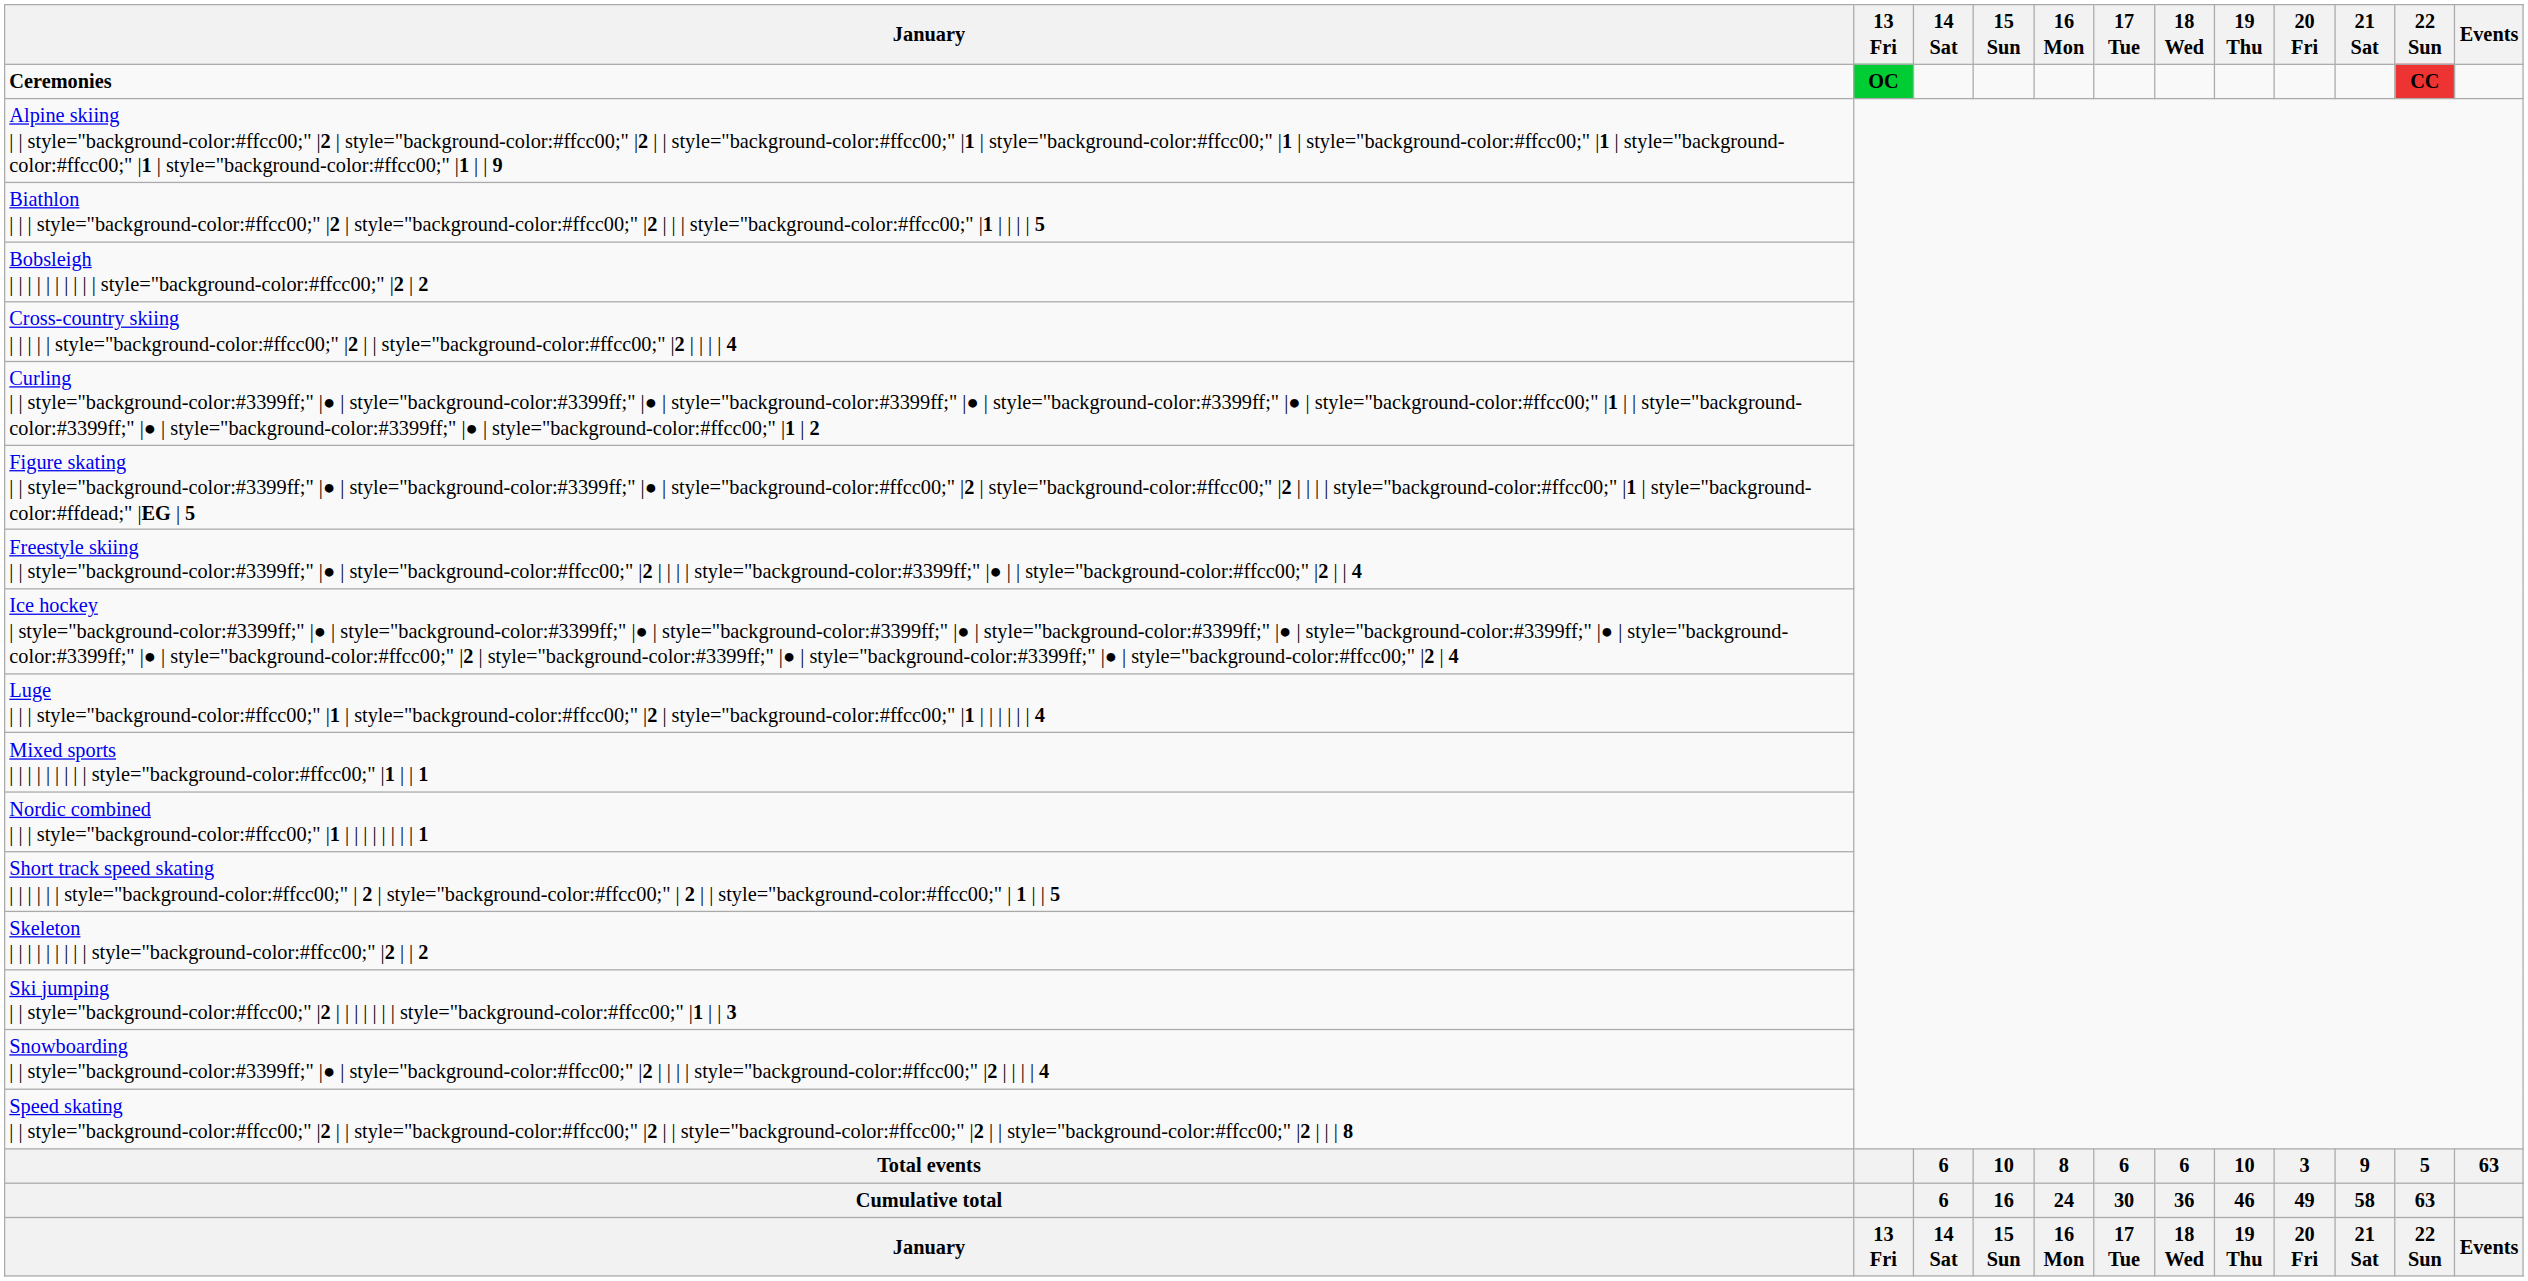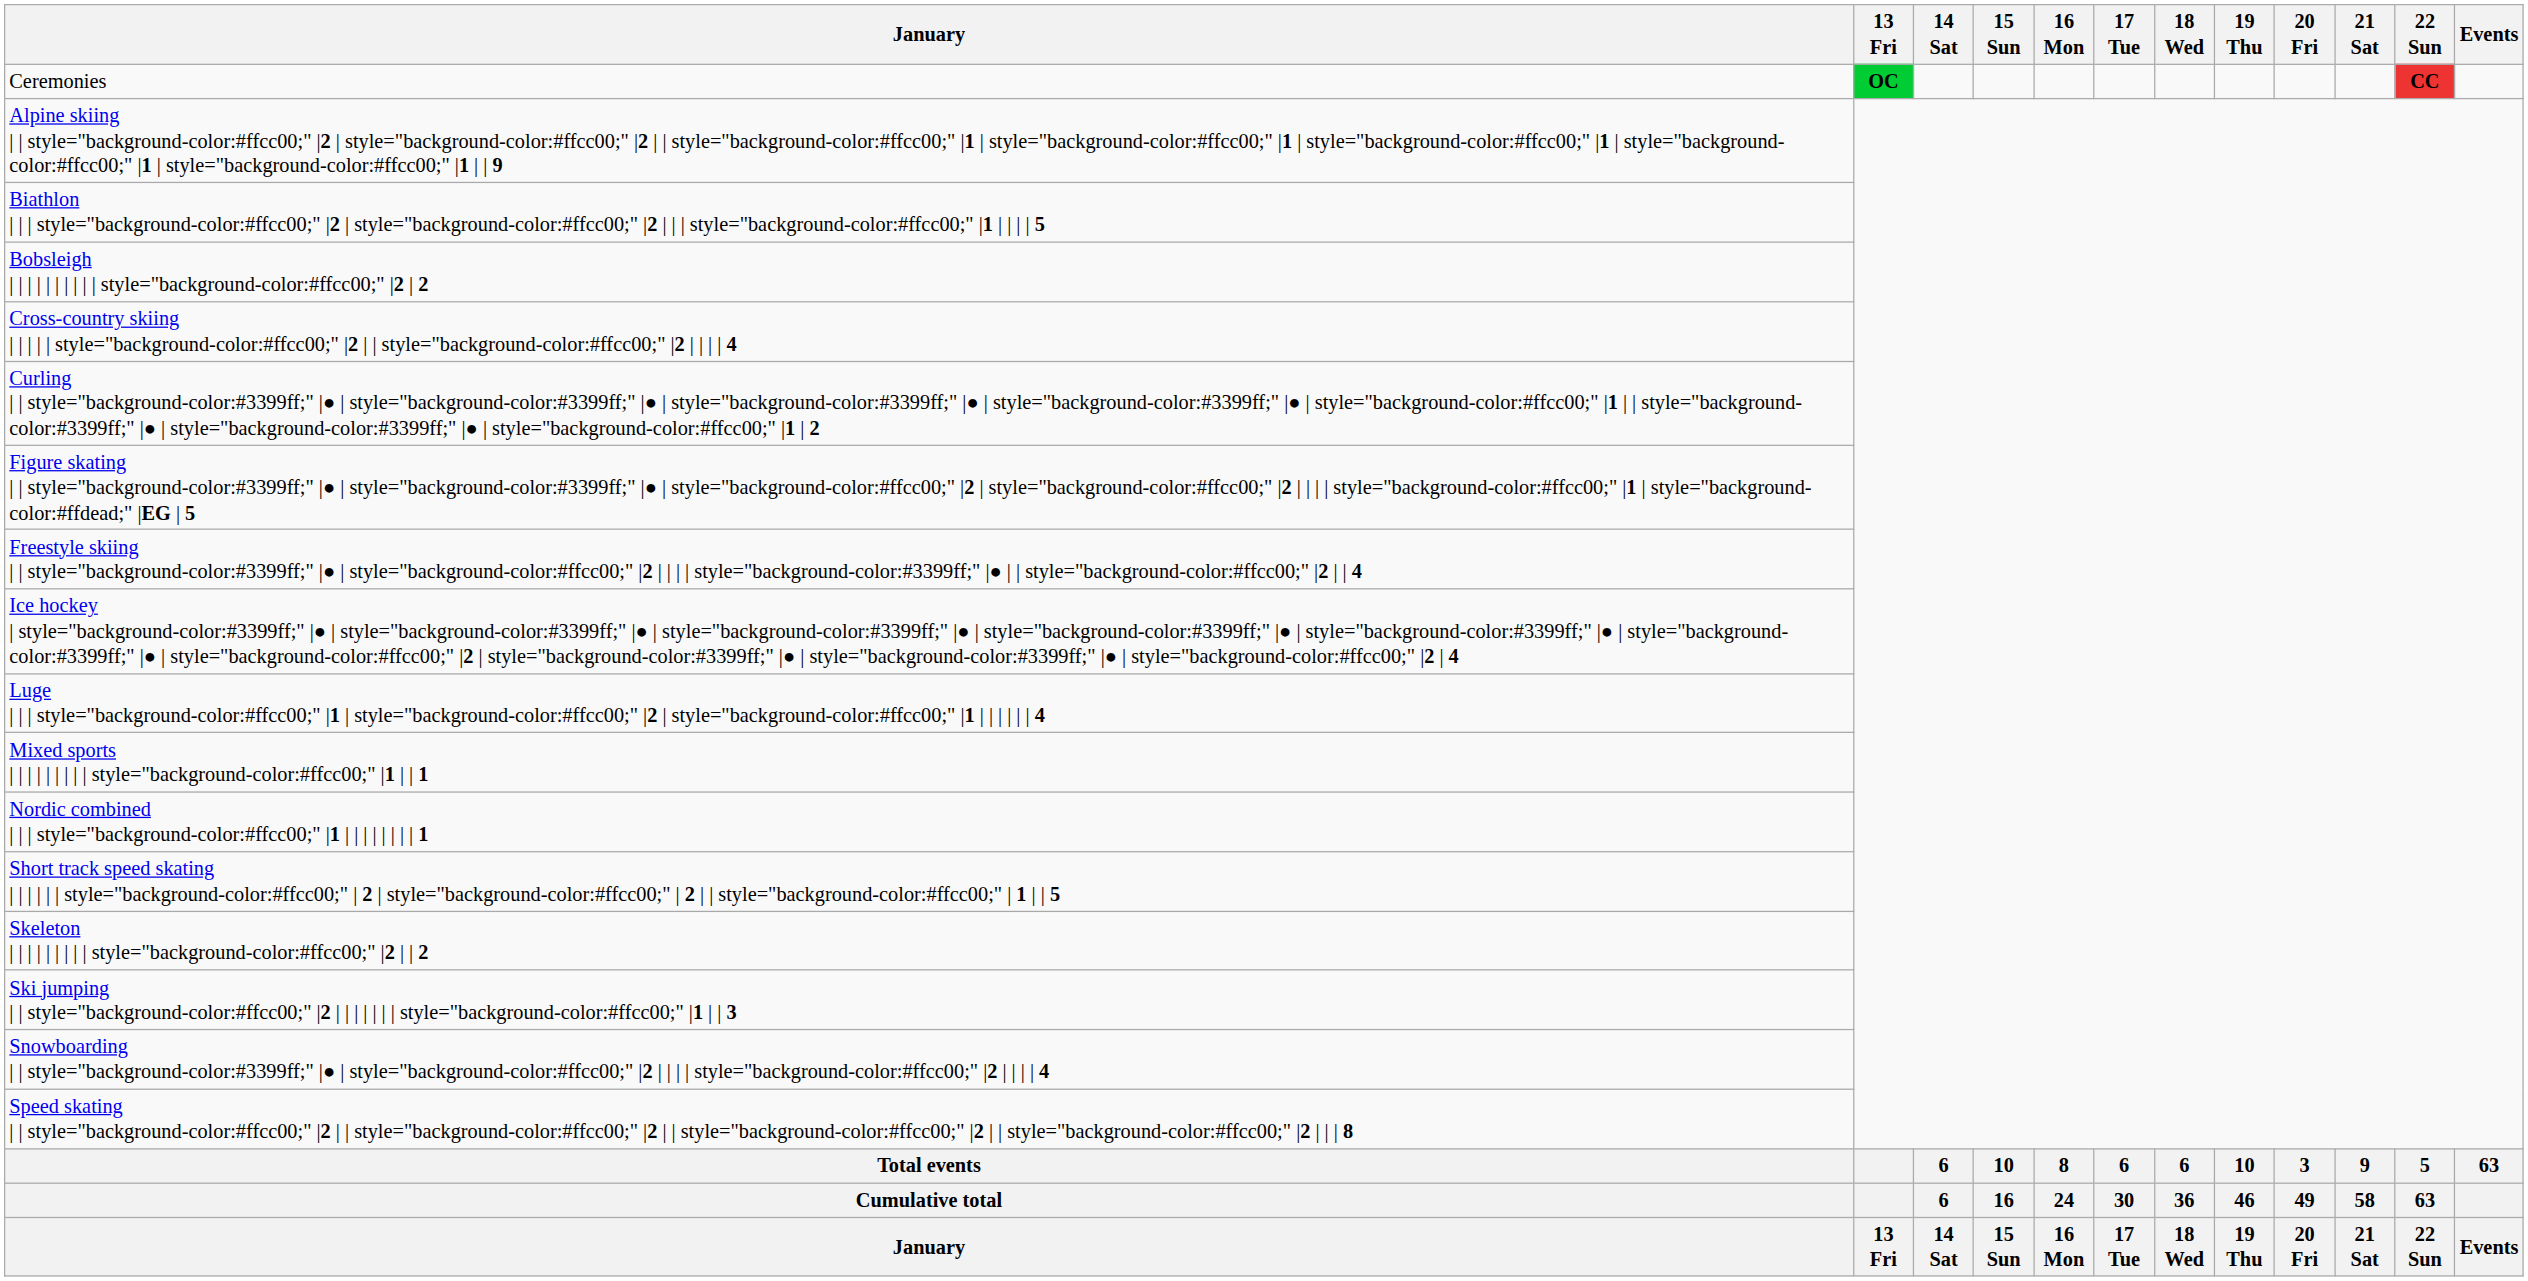Ceremonies | January: bold -> normal
